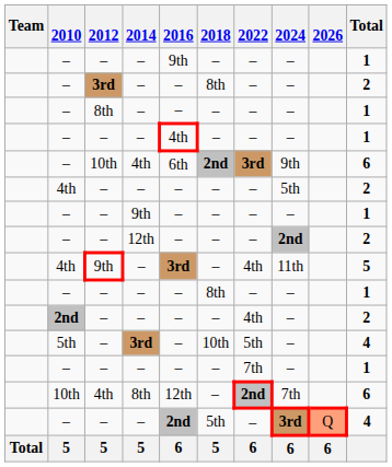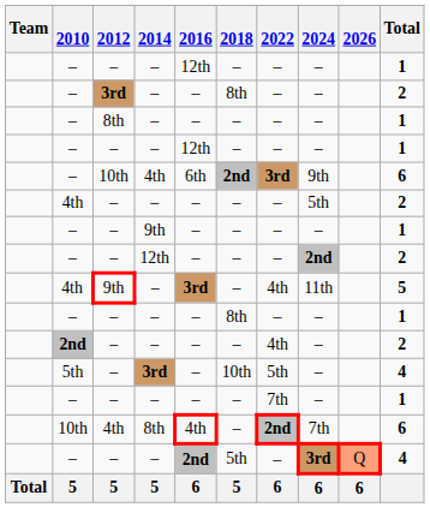row 2 | 2016: 9th -> 12th
row 5 | 2016: 4th -> 12th
row 15 | 2016: 12th -> 4th
